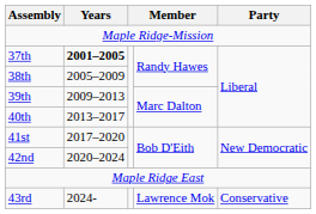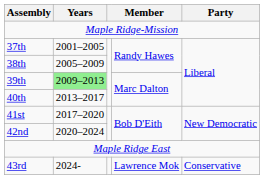37th | Years: bold -> normal
39th | Years: no background -> lightgreen background
